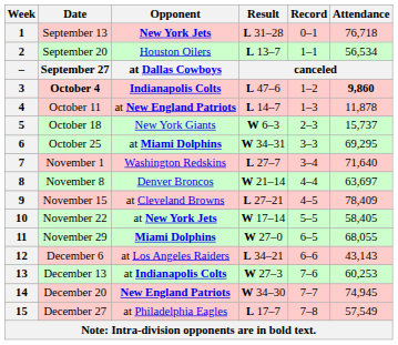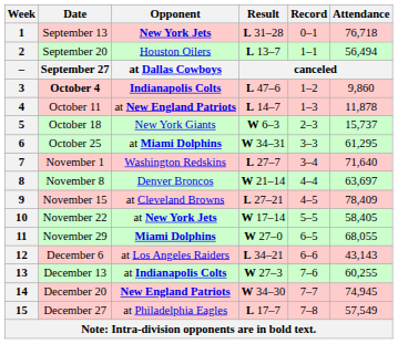2 | Attendance: 56,534 -> 56,494
3 | Attendance: bold -> normal
6 | Attendance: 69,295 -> 61,295
13 | Attendance: 60,253 -> 60,255
